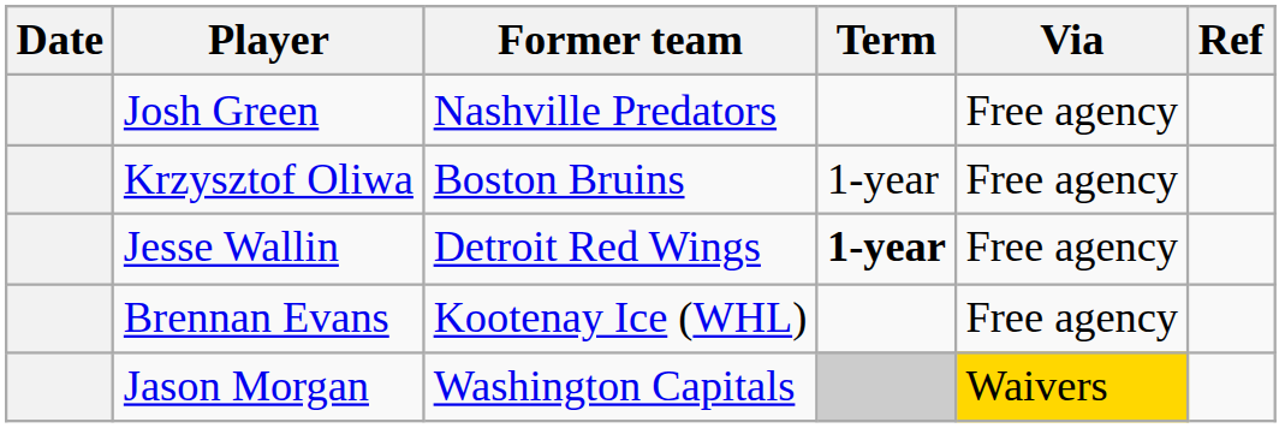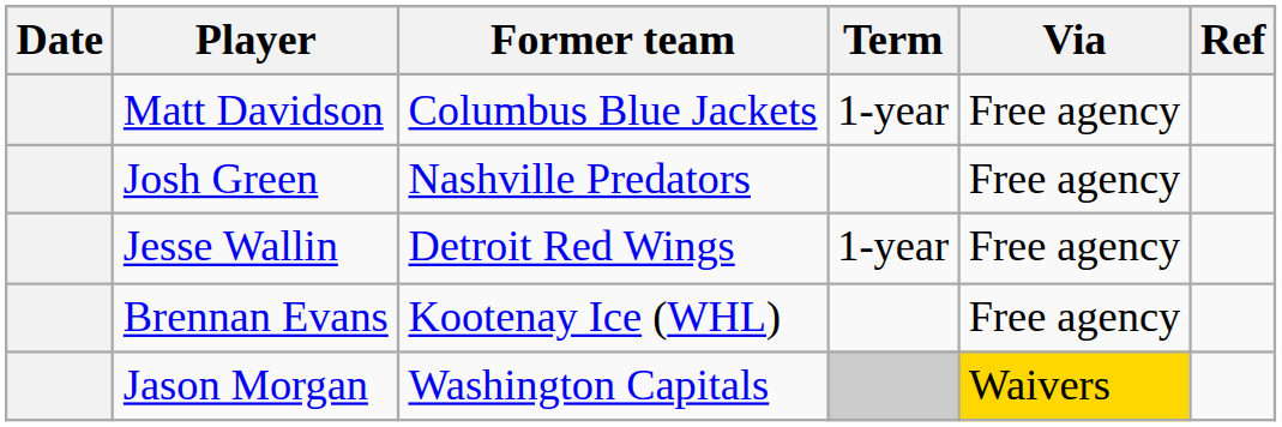+ row: Matt Davidson | Columbus Blue Jackets | 1-year | Free agency
- row: Krzysztof Oliwa | Boston Bruins | 1-year | Free agency
Jesse Wallin | Term: bold -> normal
